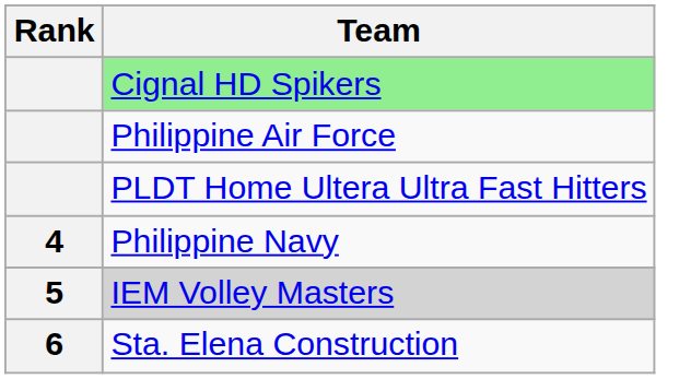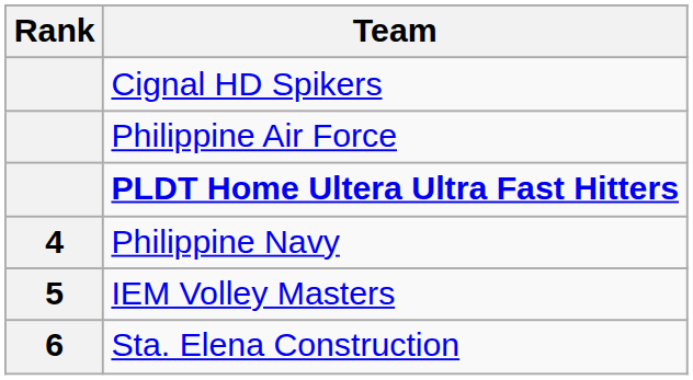Cignal HD Spikers | Team: lightgreen background -> no background
PLDT Home Ultera Ultra Fast Hitters | Team: normal -> bold
IEM Volley Masters | Team: lightgrey background -> no background
